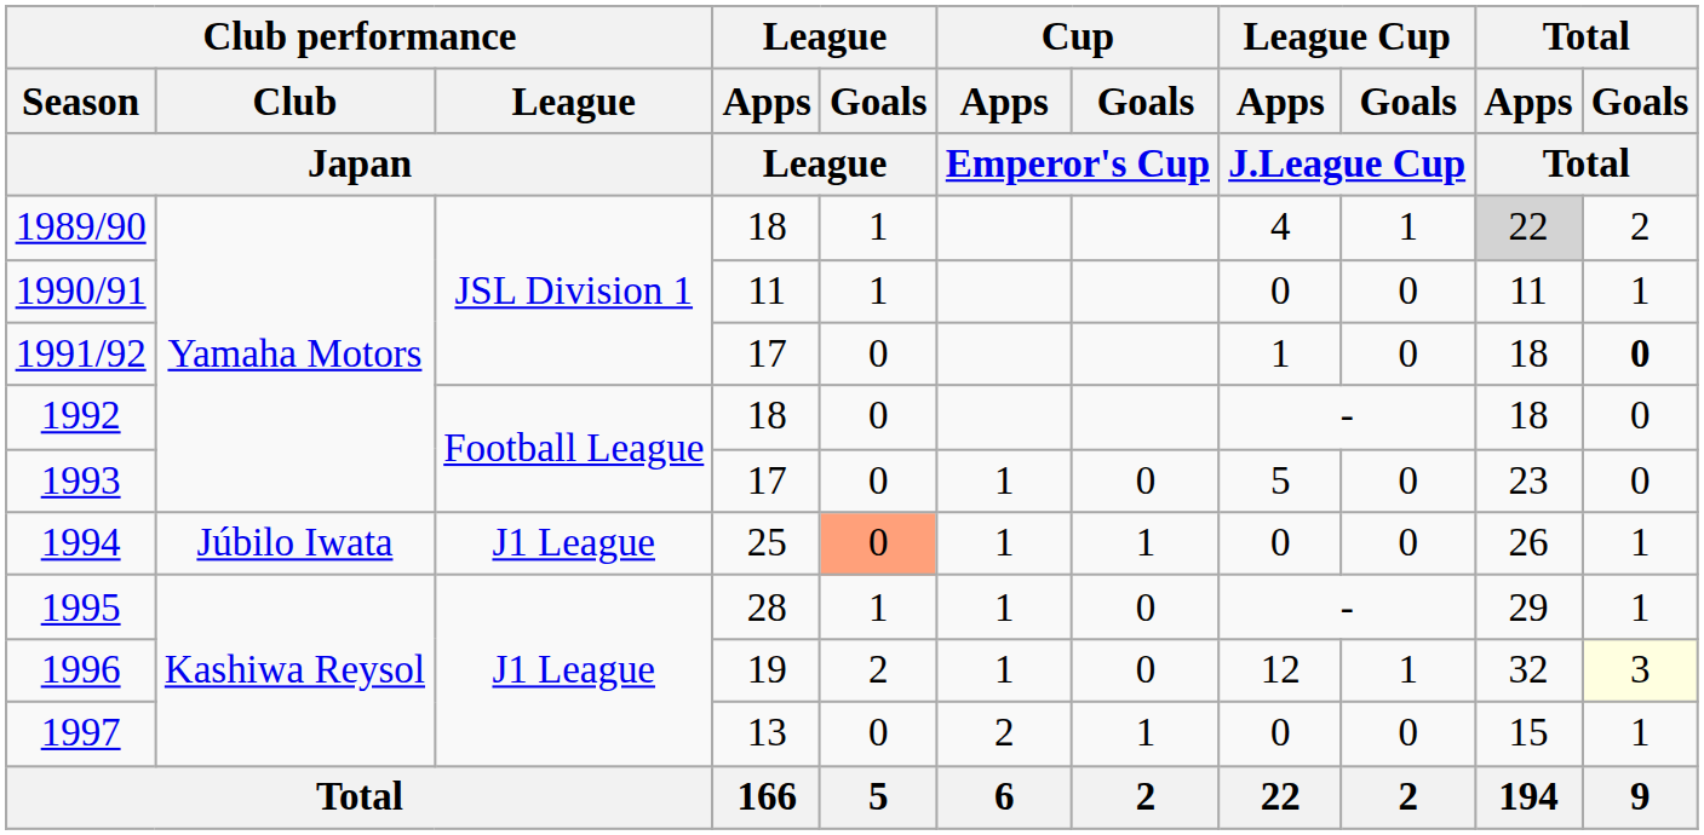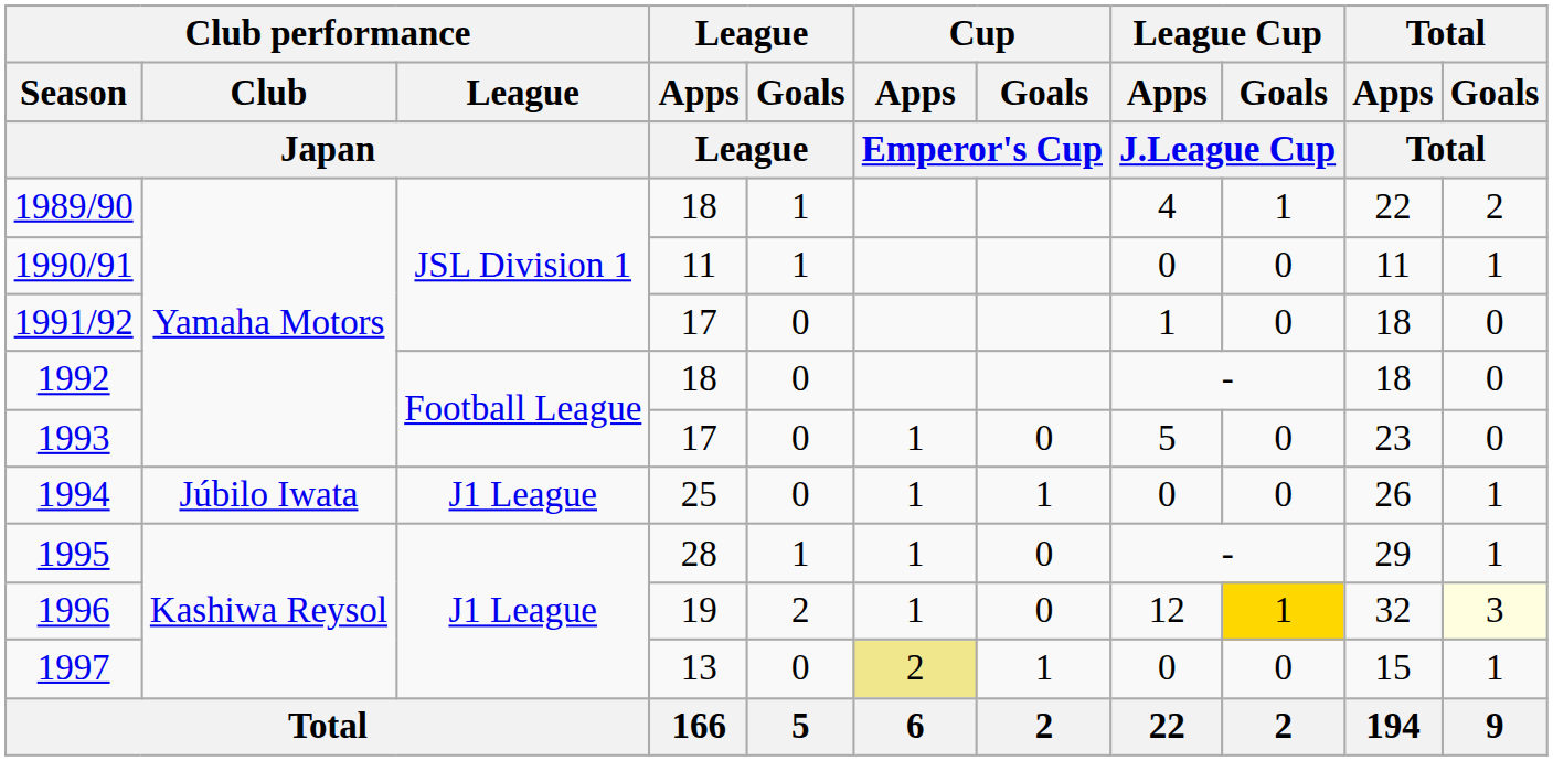1989/90 | Total / Apps / Total: lightgrey background -> no background
1991/92 | Total / Goals / Total: bold -> normal
1994 | League / Goals / League: lightsalmon background -> no background
1996 | League Cup / Goals / J.League Cup: no background -> gold background
1997 | Cup / Apps / Emperor's Cup: no background -> khaki background
